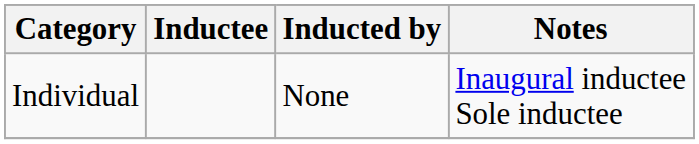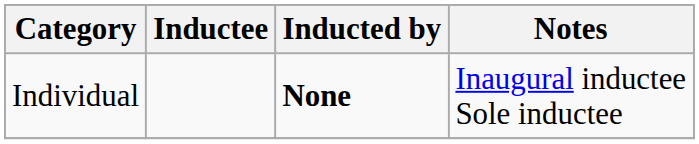Individual | Inducted by: normal -> bold
